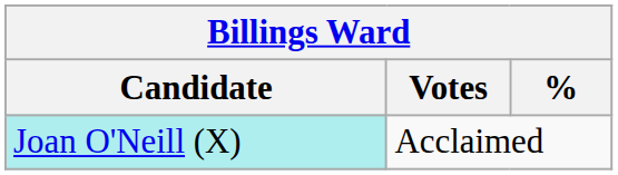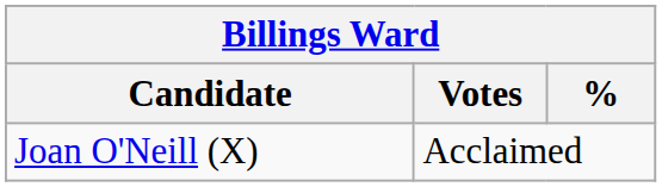Joan O'Neill (X) | Candidate: paleturquoise background -> no background
